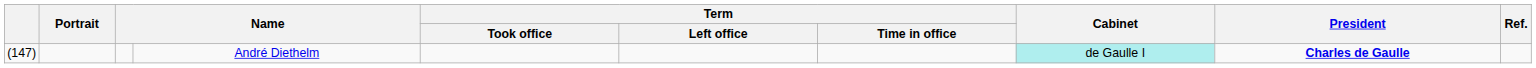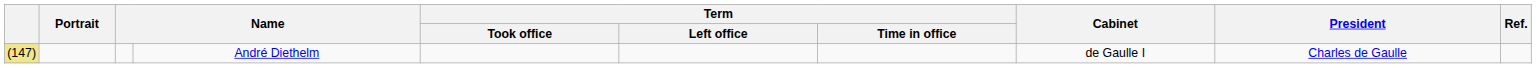André Diethelm | column 1: no background -> khaki background
André Diethelm | Cabinet: paleturquoise background -> no background
André Diethelm | President: bold -> normal
